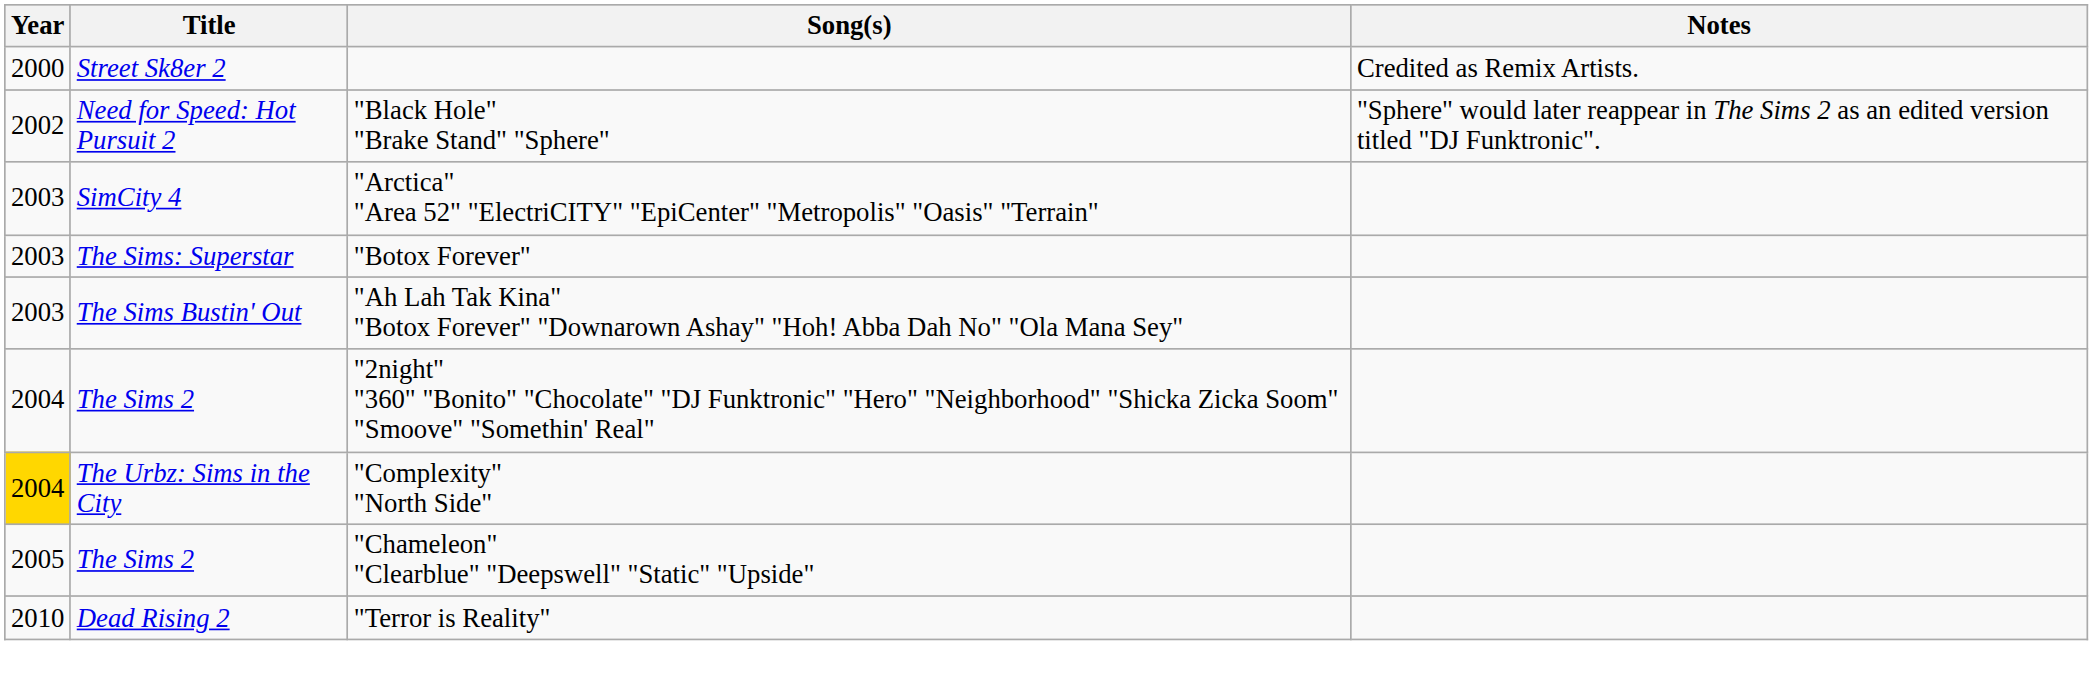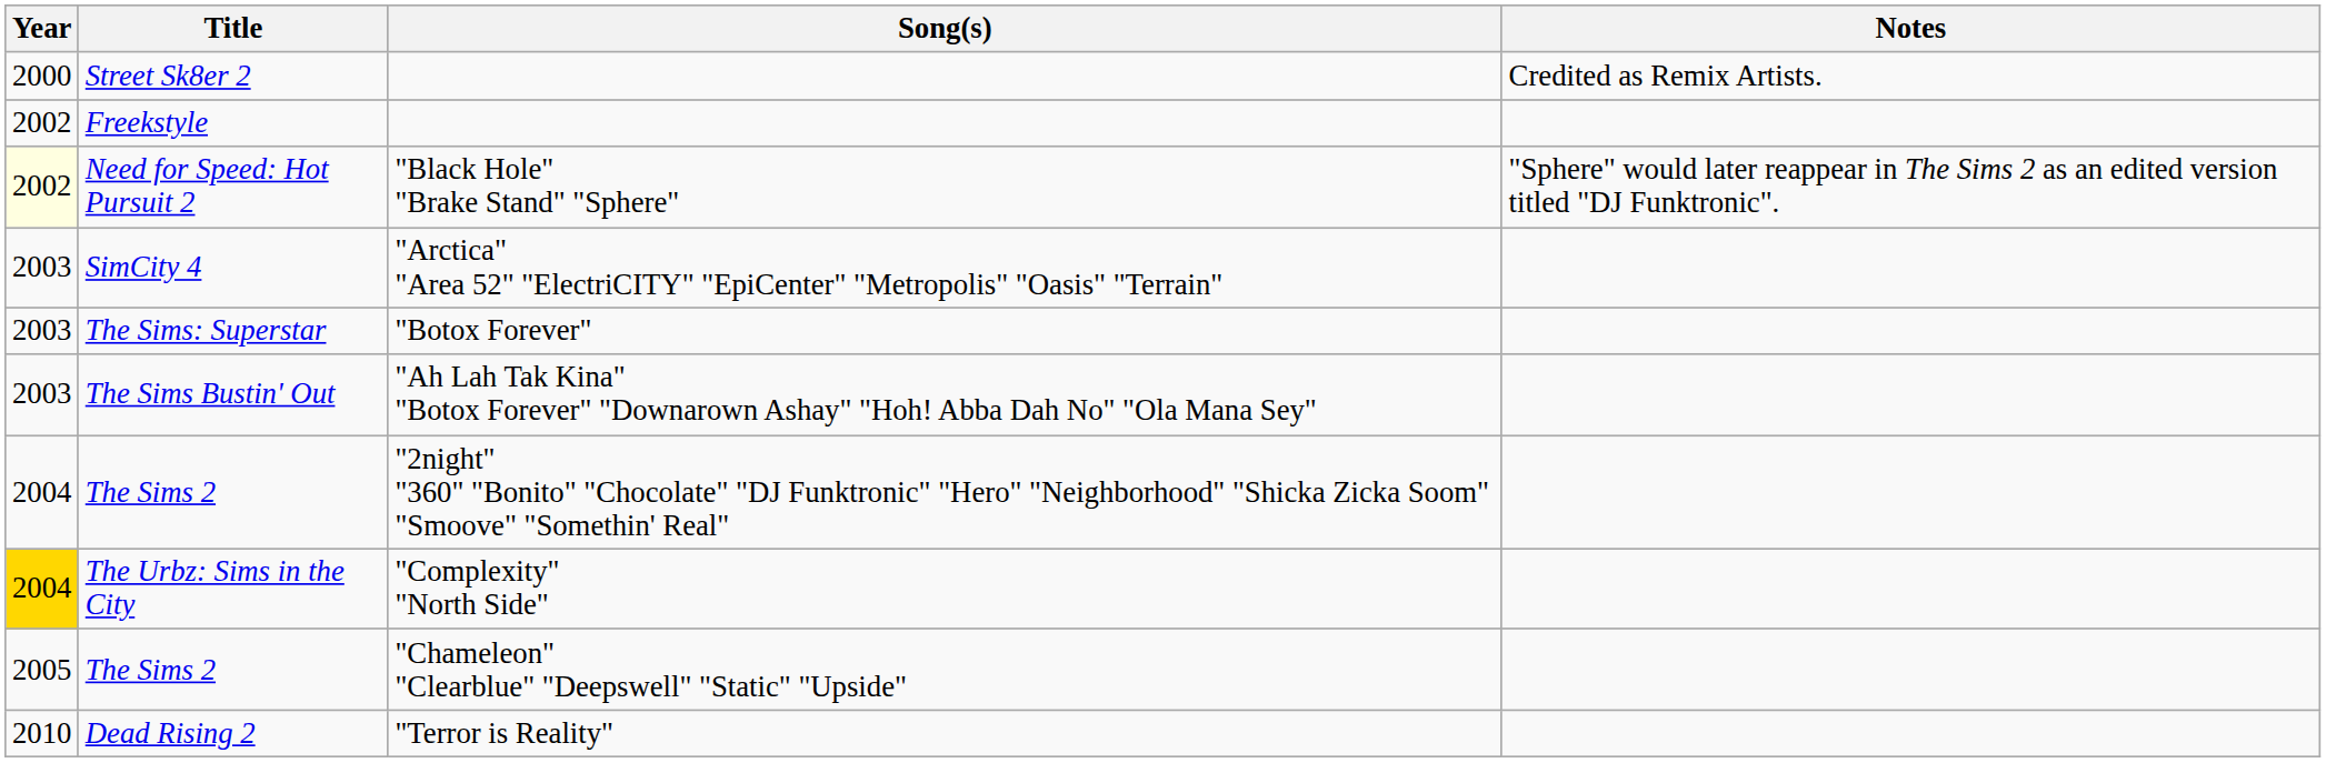+ row: 2002 | Freekstyle
Need for Speed: Hot Pursuit 2 | Year: no background -> lightyellow background
